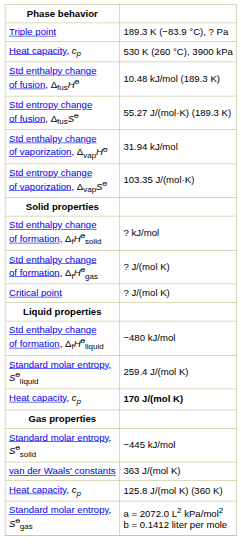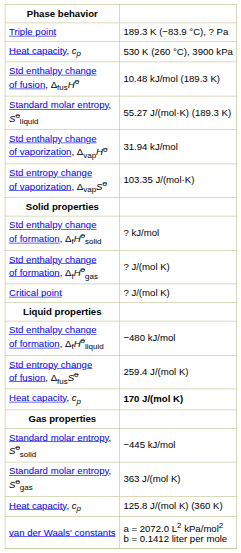row 5 | Phase behavior: Std entropy change of fusion, ΔfusSo -> Standard molar entropy, Soliquid
row 14 | Phase behavior: Standard molar entropy, Soliquid -> Std entropy change of fusion, ΔfusSo
row 18 | Phase behavior: van der Waals' constants -> Standard molar entropy, Sogas
row 20 | Phase behavior: Standard molar entropy, Sogas -> van der Waals' constants
